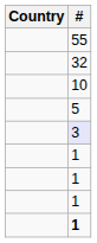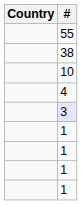row 3 | #: 32 -> 38
row 5 | #: 5 -> 4
row 10 | #: bold -> normal
